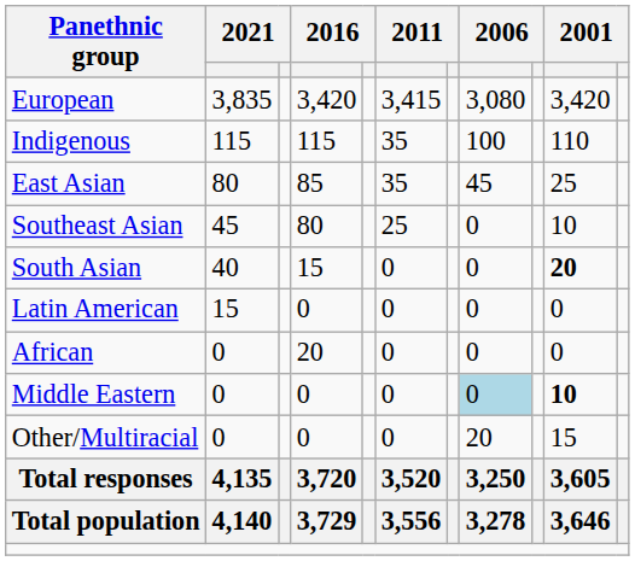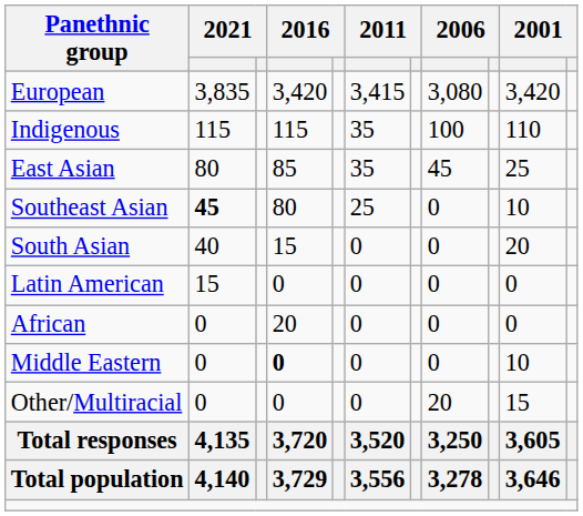Southeast Asian | column 2: normal -> bold
South Asian | column 10: bold -> normal
Middle Eastern | column 4: normal -> bold
Middle Eastern | column 8: lightblue background -> no background
Middle Eastern | column 10: bold -> normal
